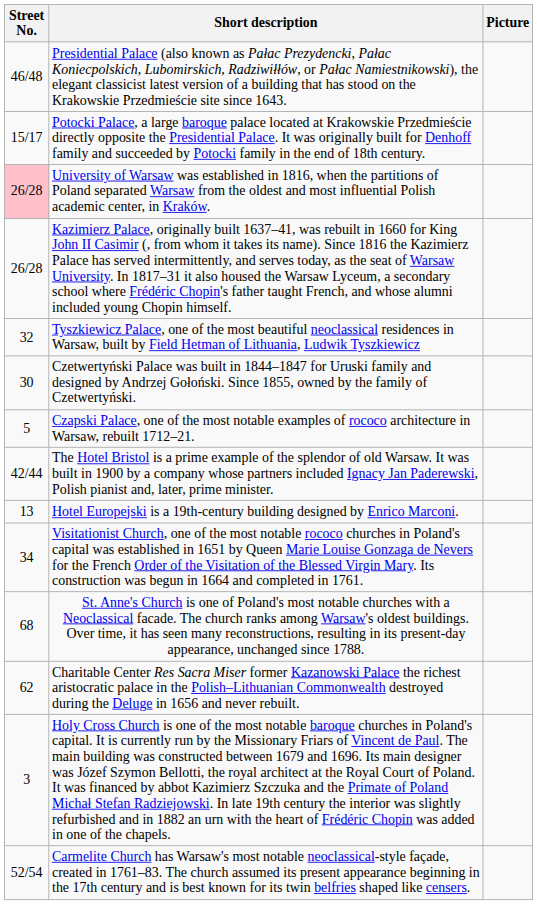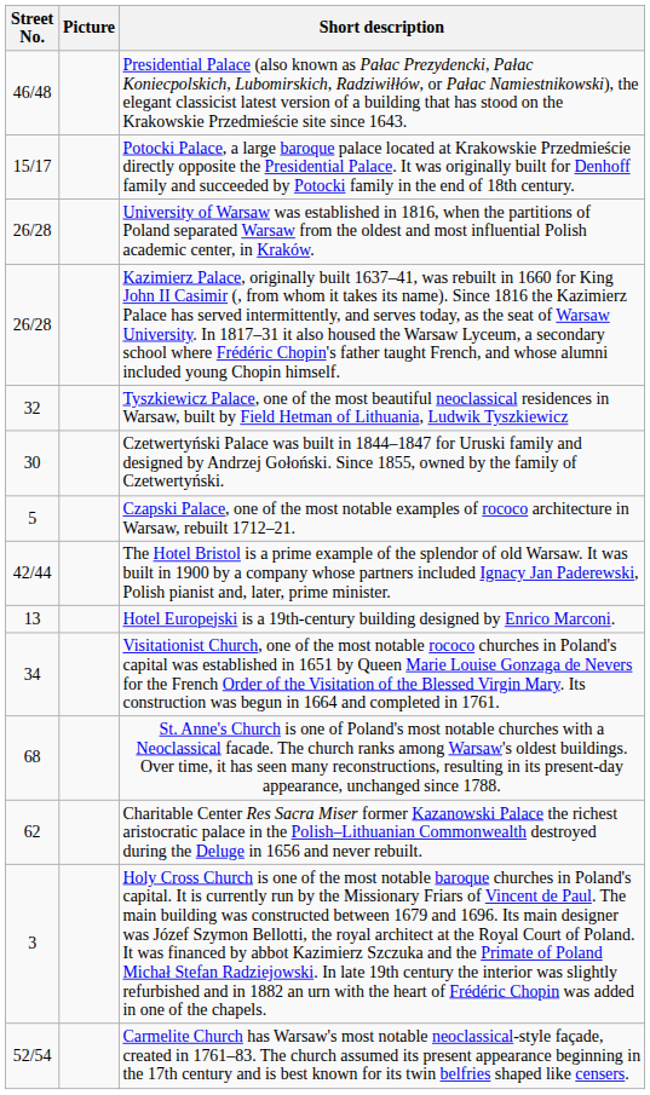columns swapped: Short description <-> Picture
row 4 | Street No.: pink background -> no background
